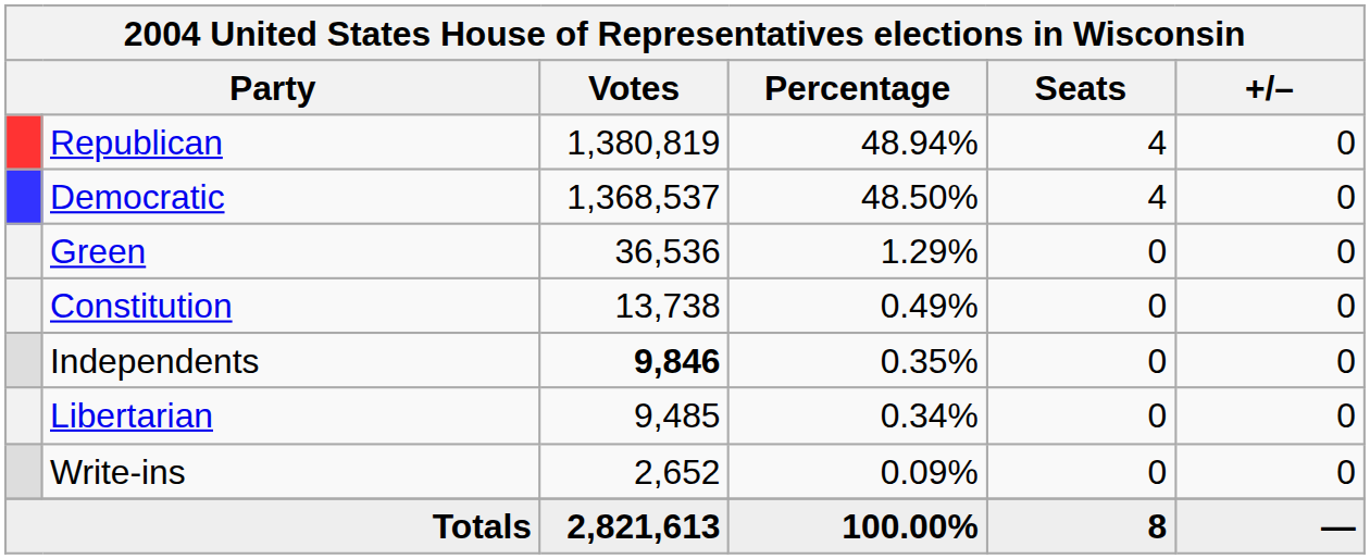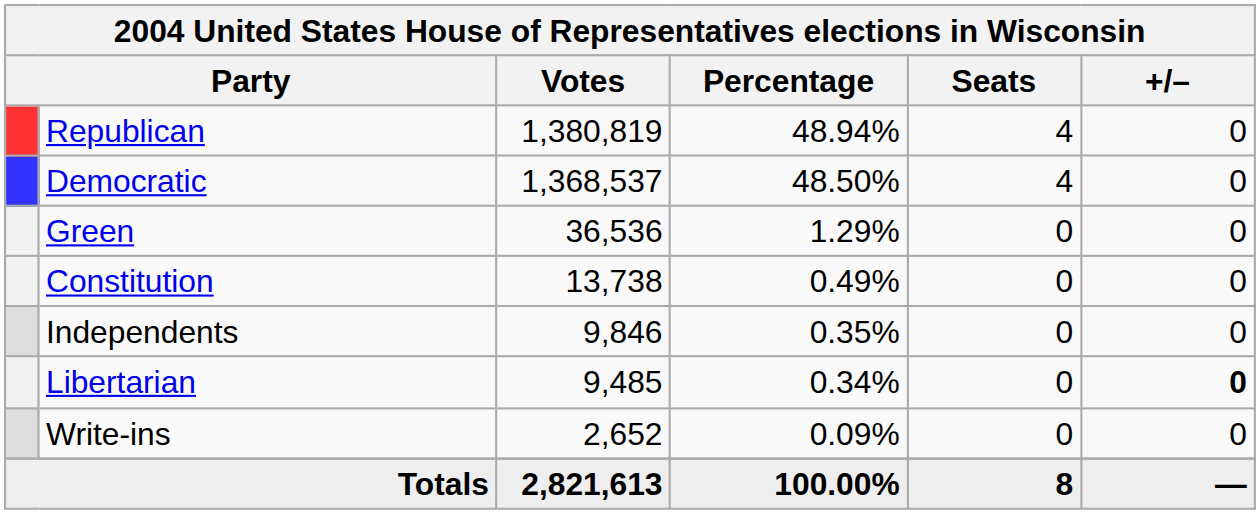Independents | Votes: bold -> normal
Libertarian | +/–: normal -> bold
